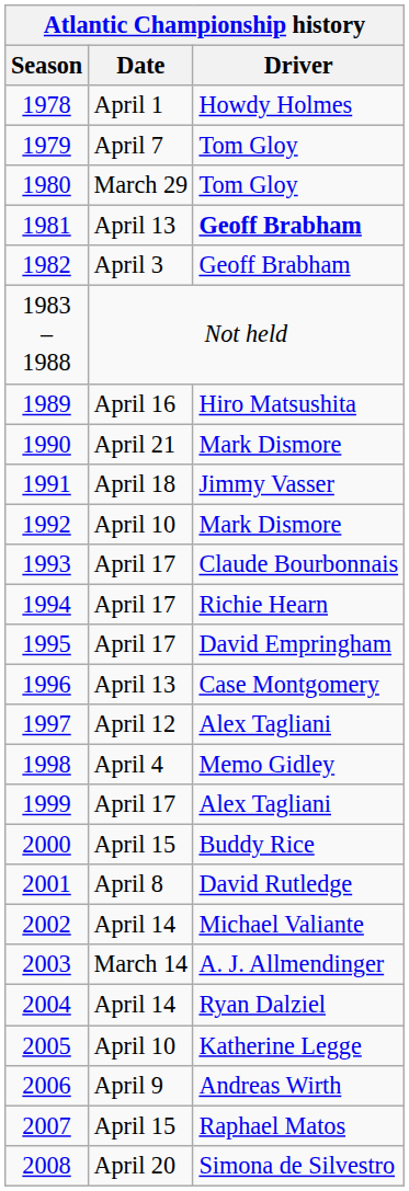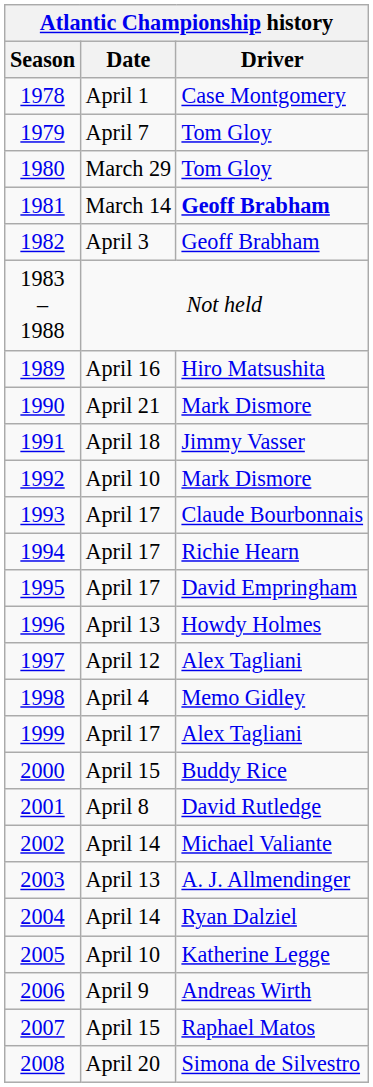1978 | Atlantic Championship history / Driver: Howdy Holmes -> Case Montgomery
1981 | Atlantic Championship history / Date: April 13 -> March 14
1996 | Atlantic Championship history / Driver: Case Montgomery -> Howdy Holmes
2003 | Atlantic Championship history / Date: March 14 -> April 13
